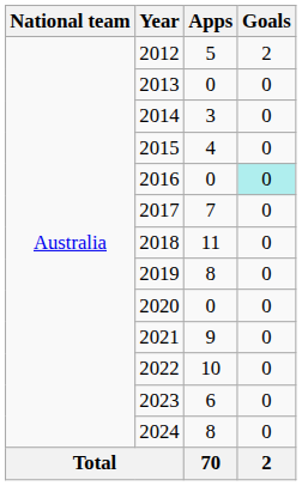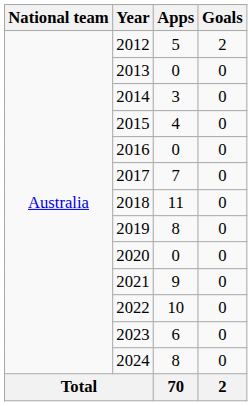2016 | Goals: paleturquoise background -> no background
